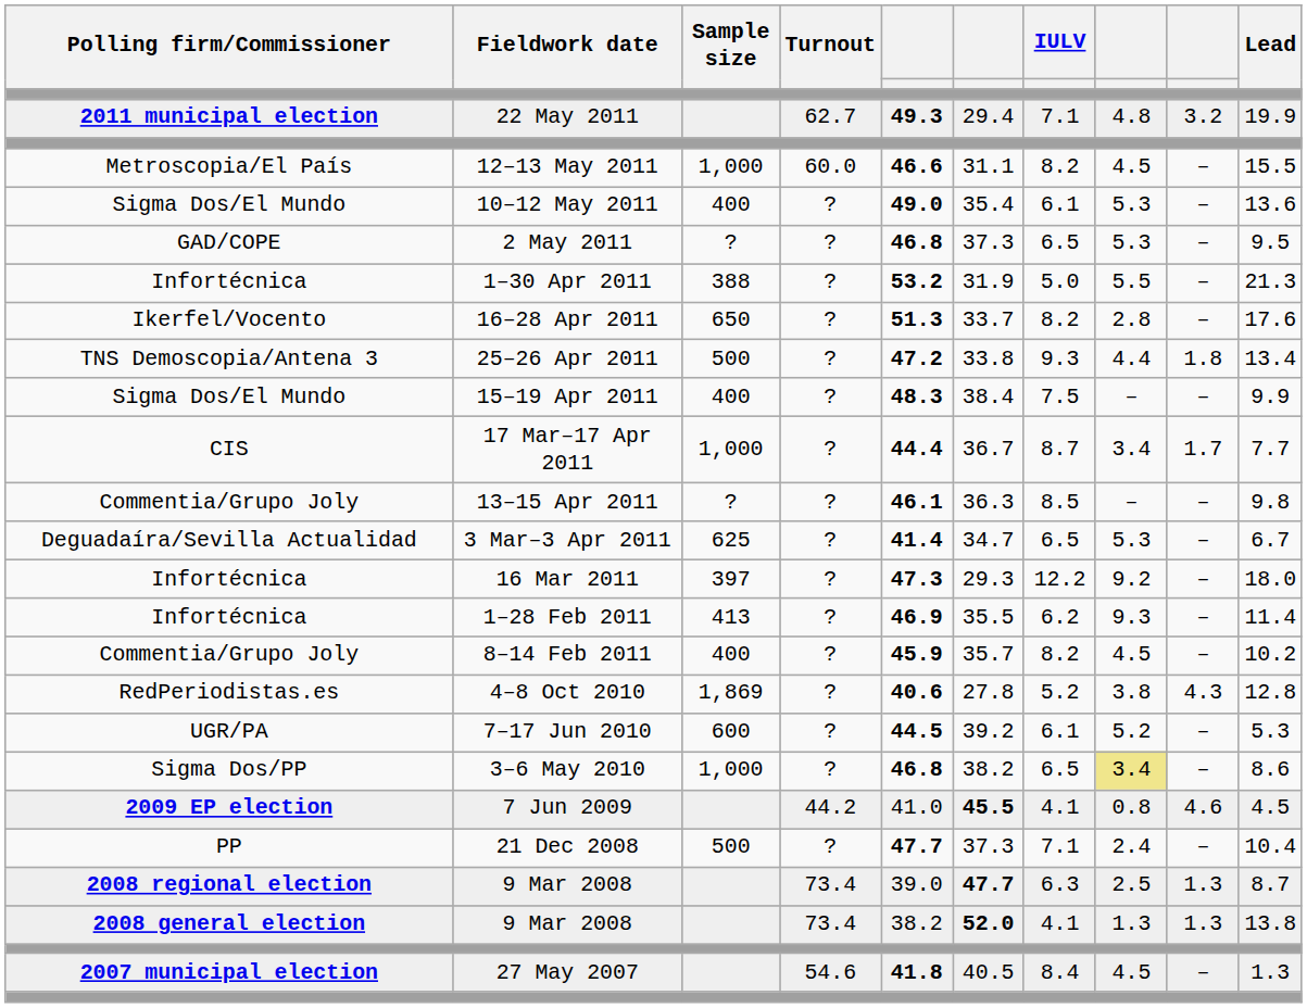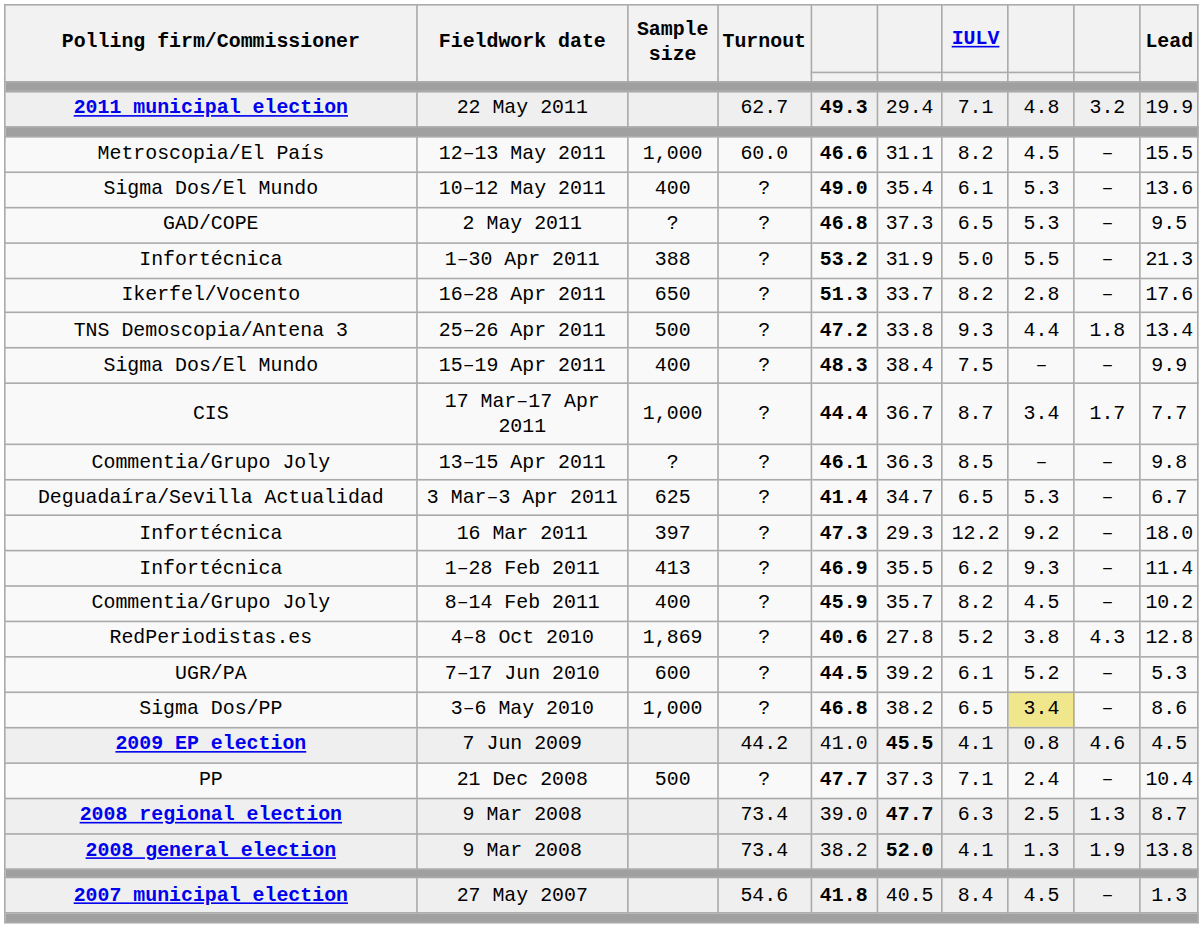2008 general election / 9 Mar 2008 | column 9: 1.3 -> 1.9
